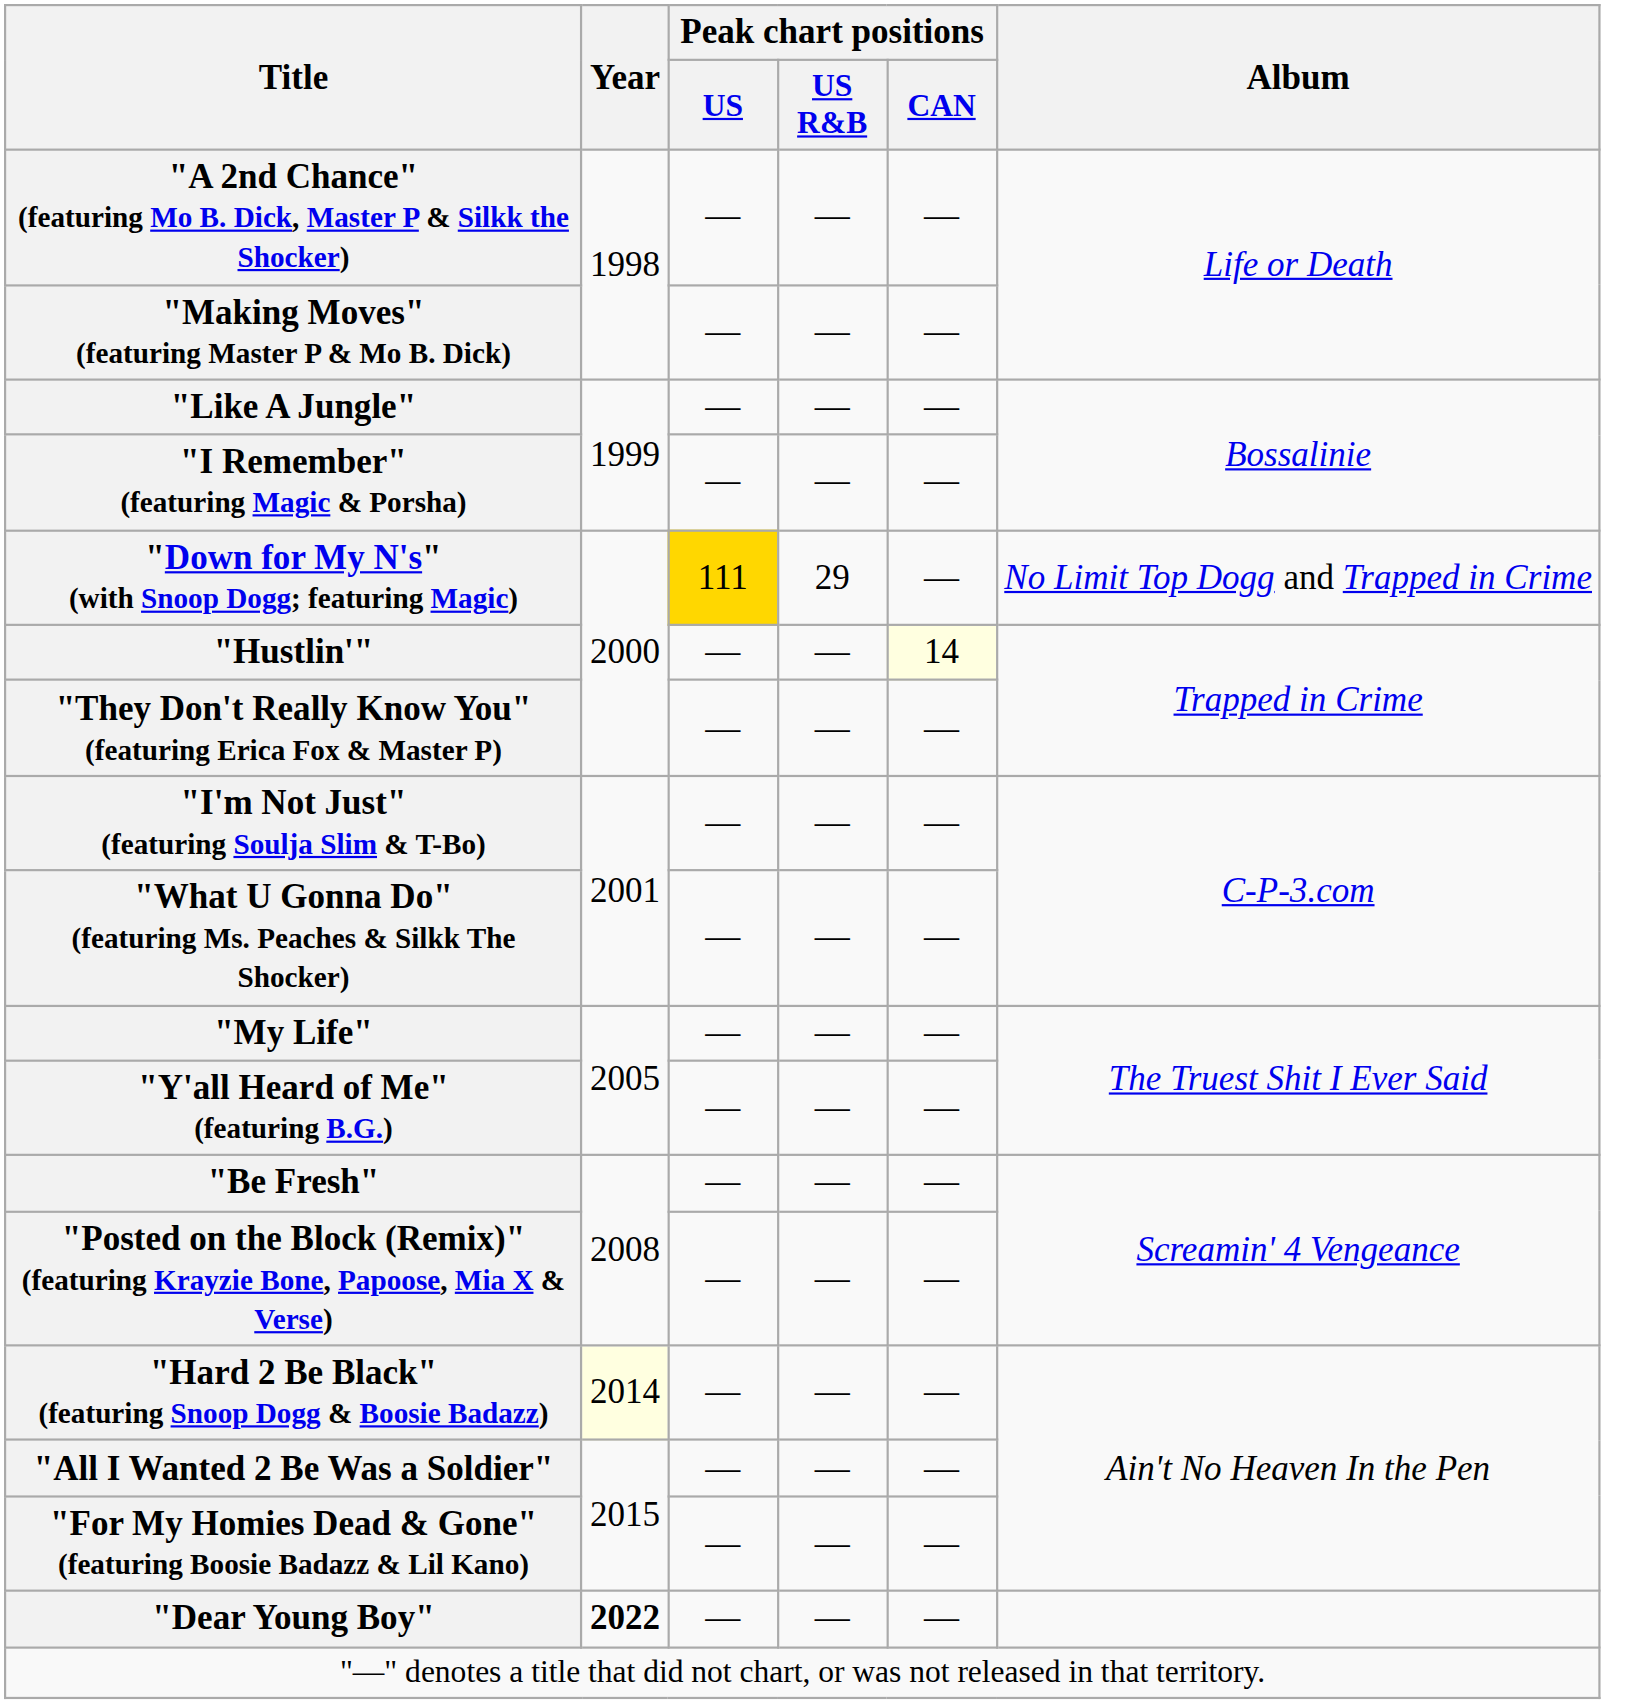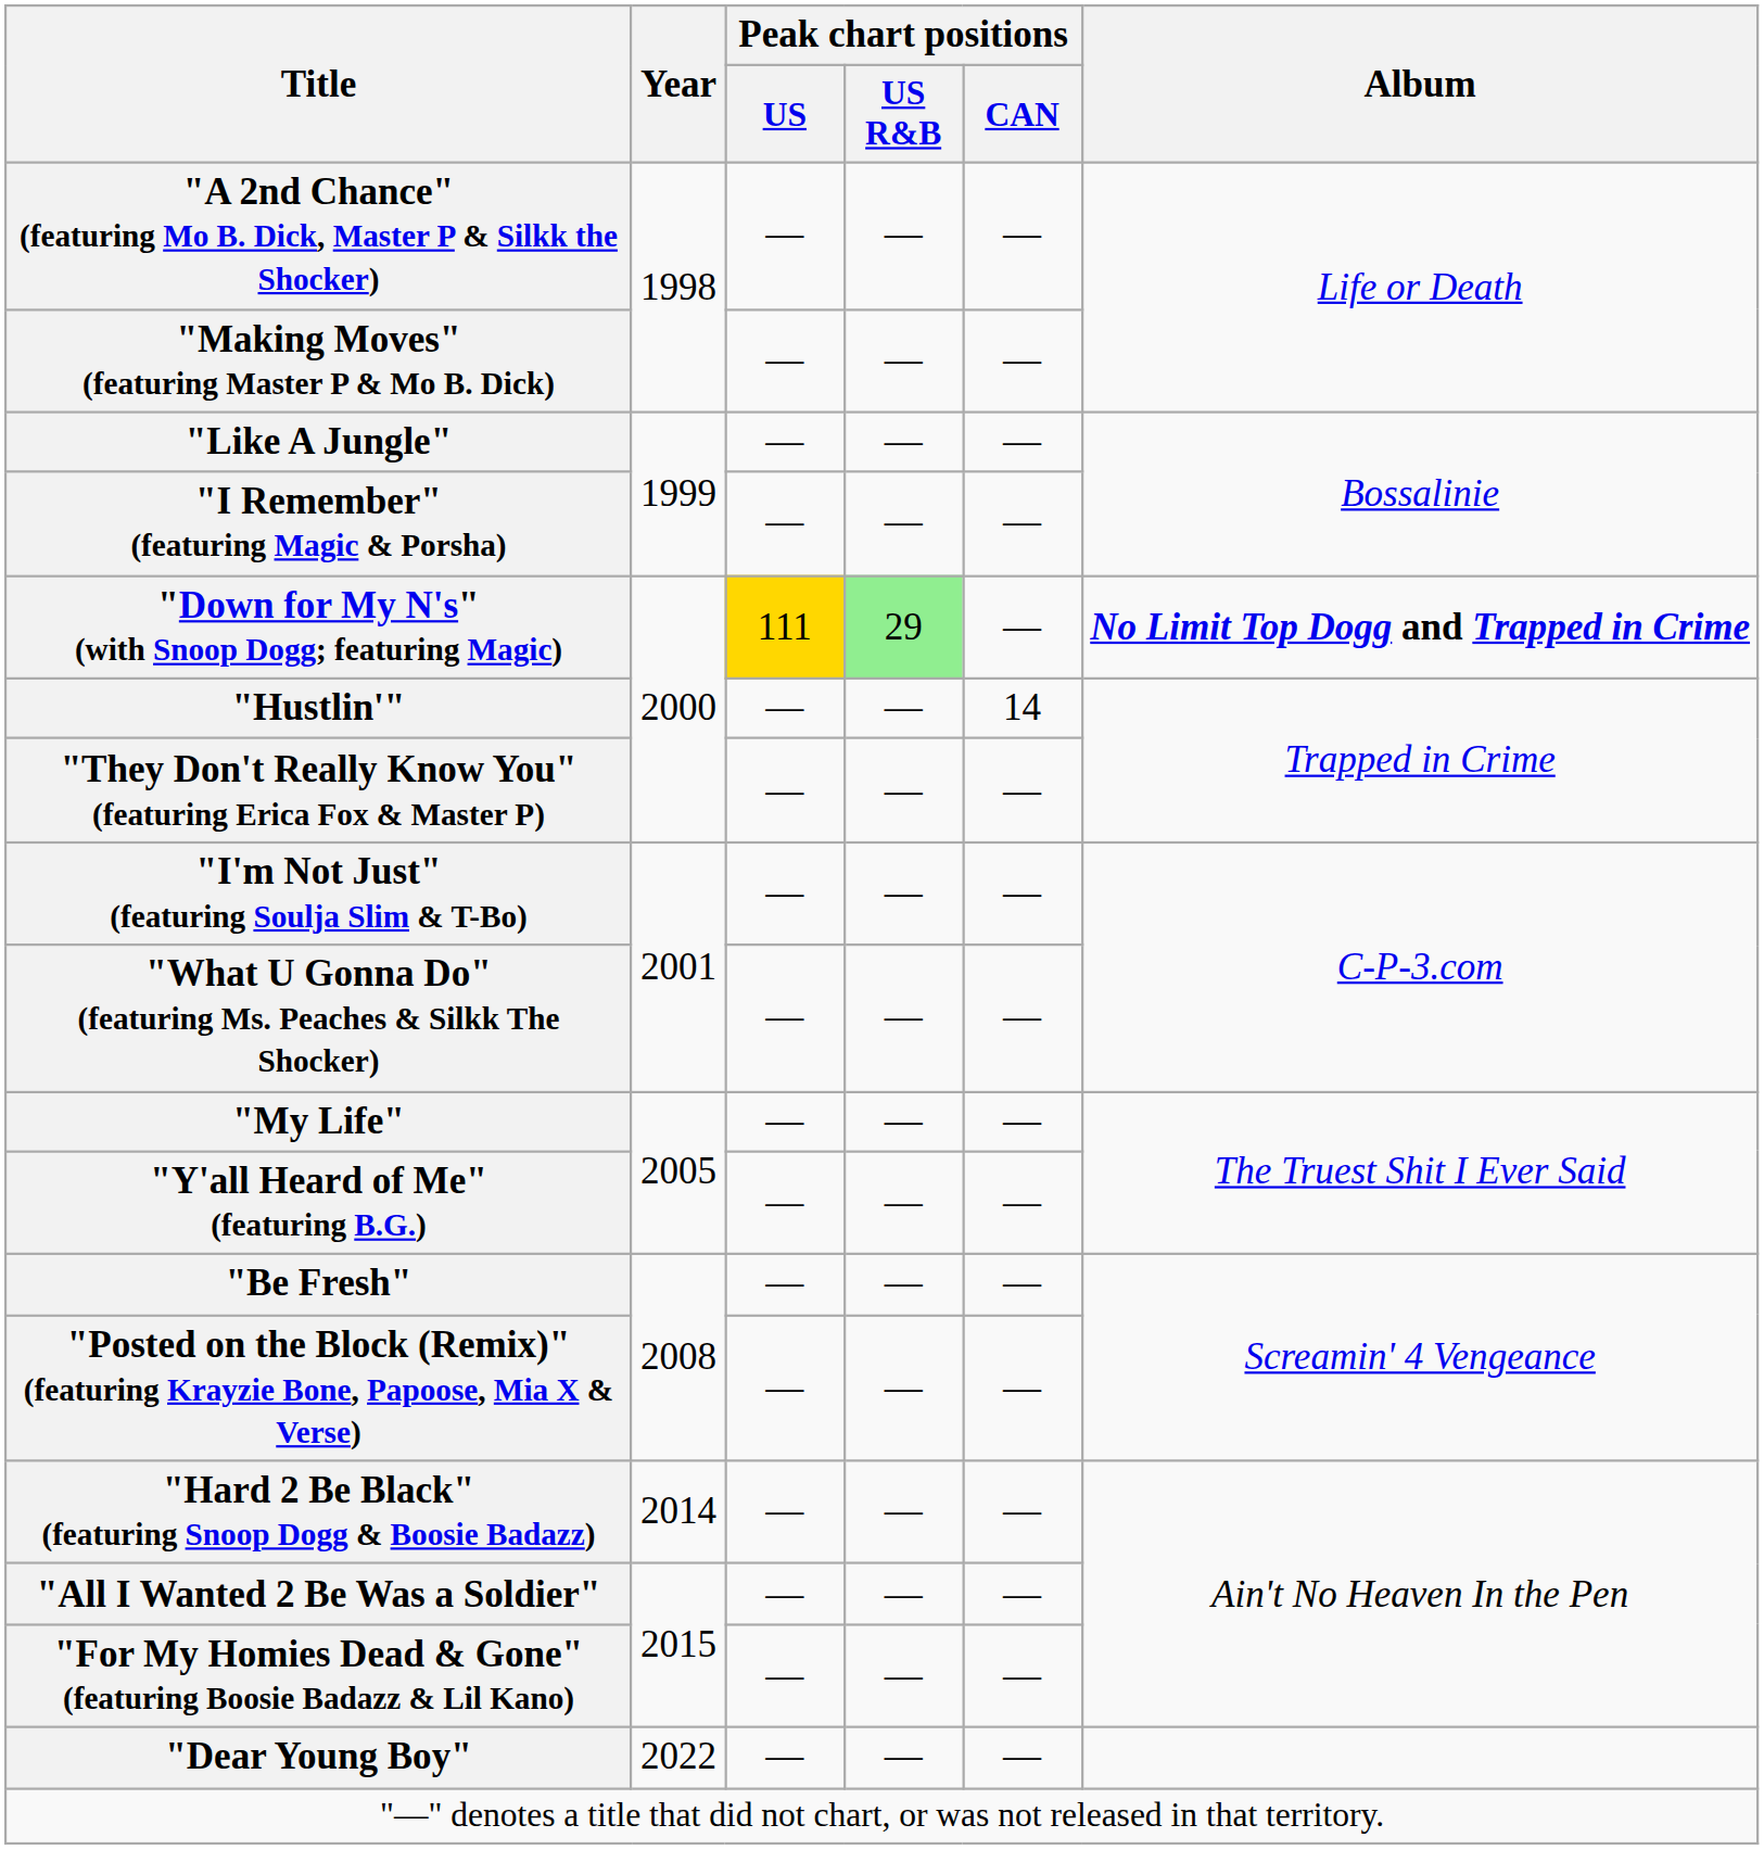"Down for My N's" (with Snoop Dogg; featuring Magic) | Peak chart positions / US R&B: no background -> lightgreen background
"Down for My N's" (with Snoop Dogg; featuring Magic) | Album: normal -> bold
"Hustlin'" | Peak chart positions / CAN: lightyellow background -> no background
"Hard 2 Be Black" (featuring Snoop Dogg & Boosie Badazz) | Year: lightyellow background -> no background
"Dear Young Boy" | Year: bold -> normal
